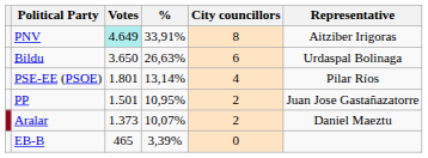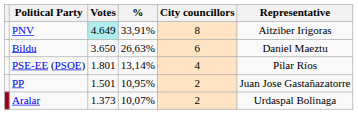Bildu | Representative: Urdaspal Bolinaga -> Daniel Maeztu
Aralar | Representative: Daniel Maeztu -> Urdaspal Bolinaga
- row: EB-B | 465 | 3,39% | 0
